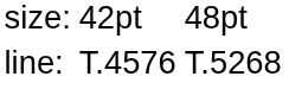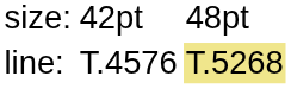line: | column 3: no background -> khaki background
